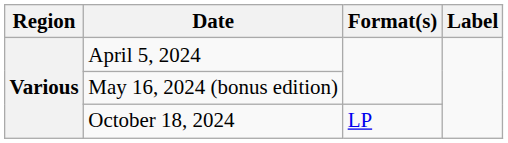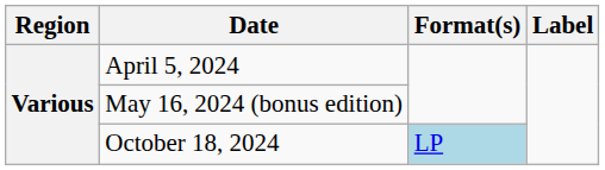October 18, 2024 | Format(s): no background -> lightblue background
